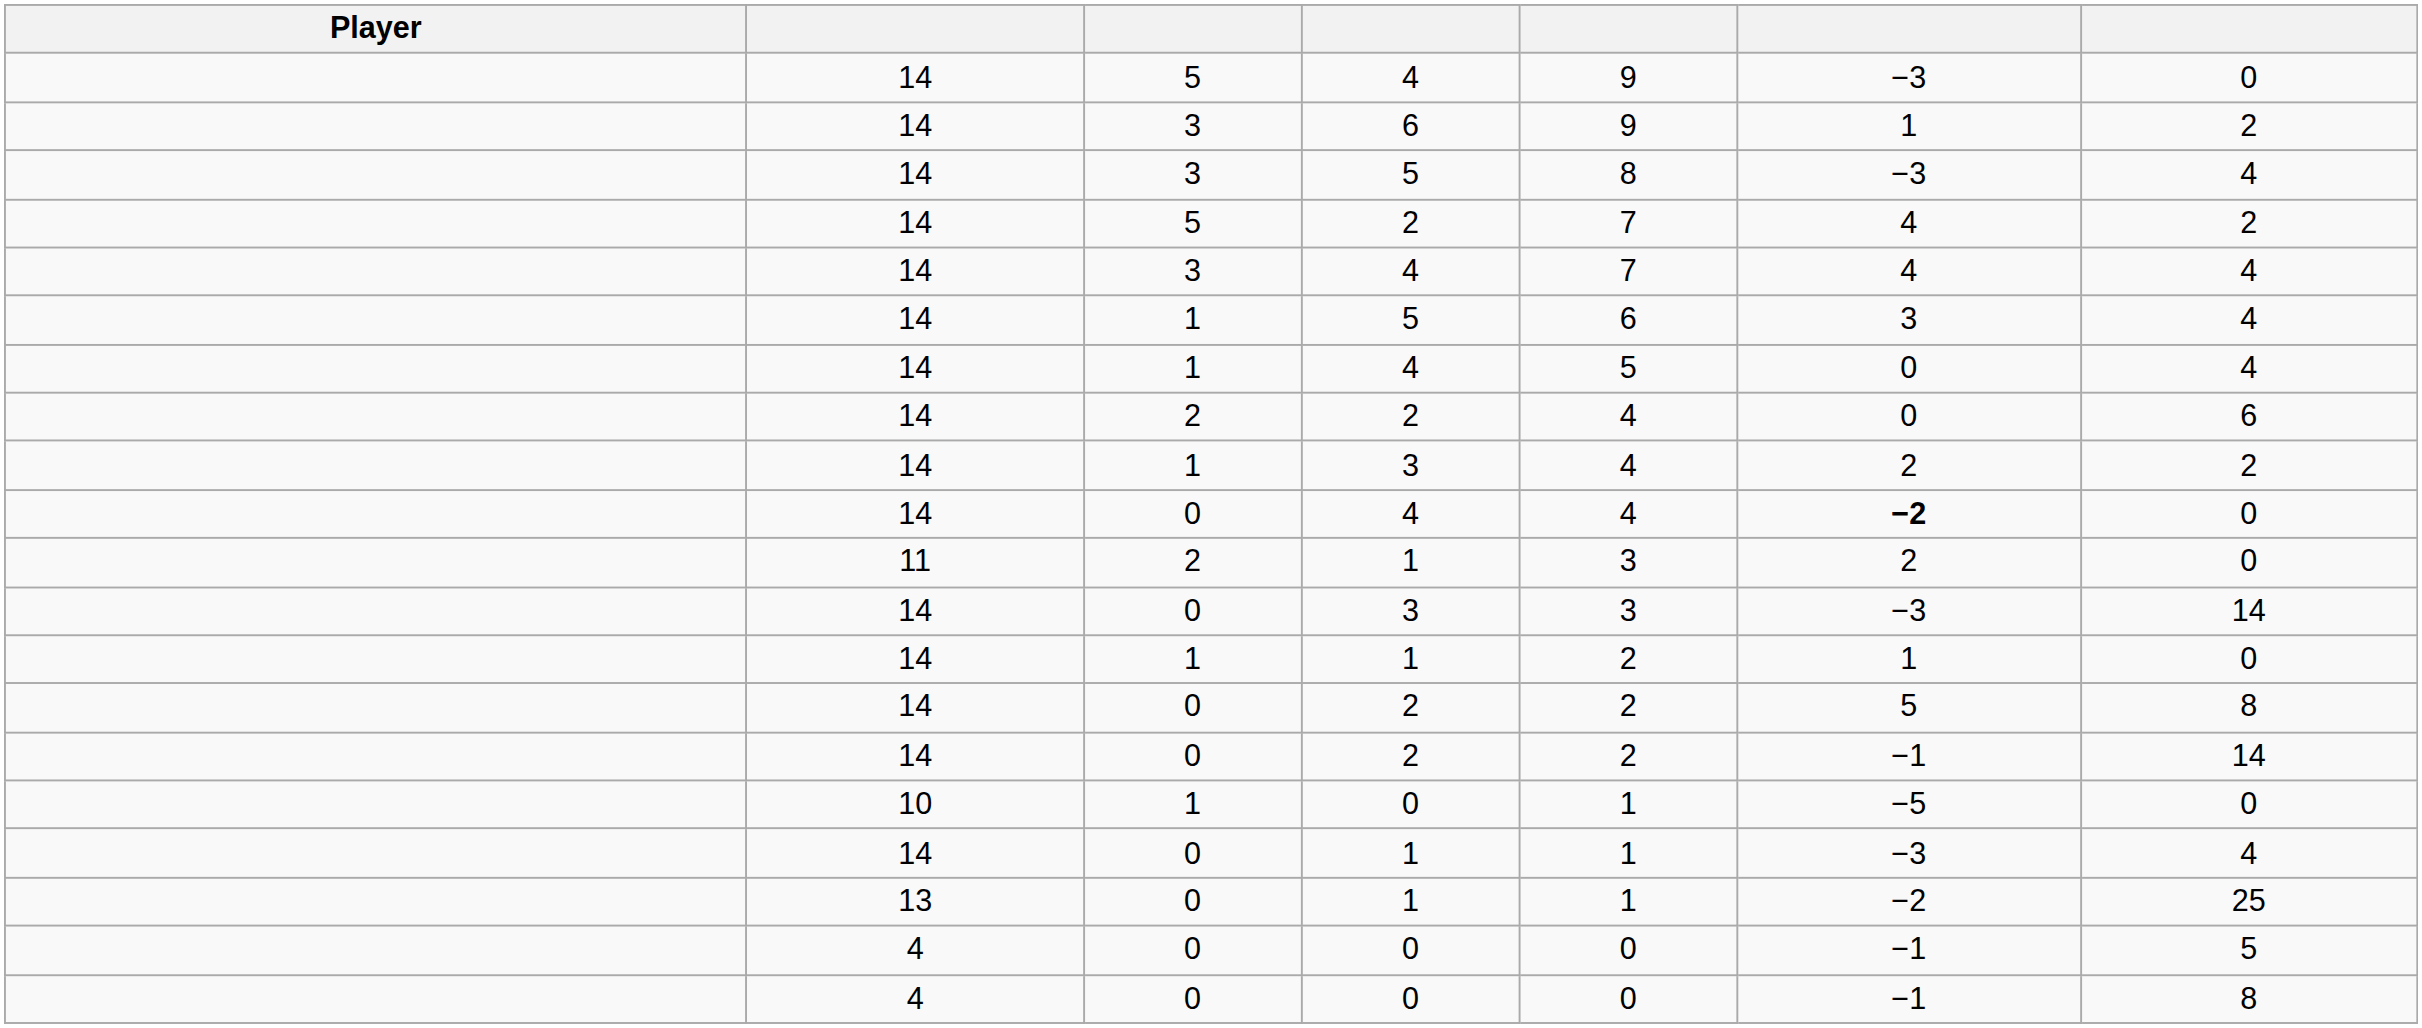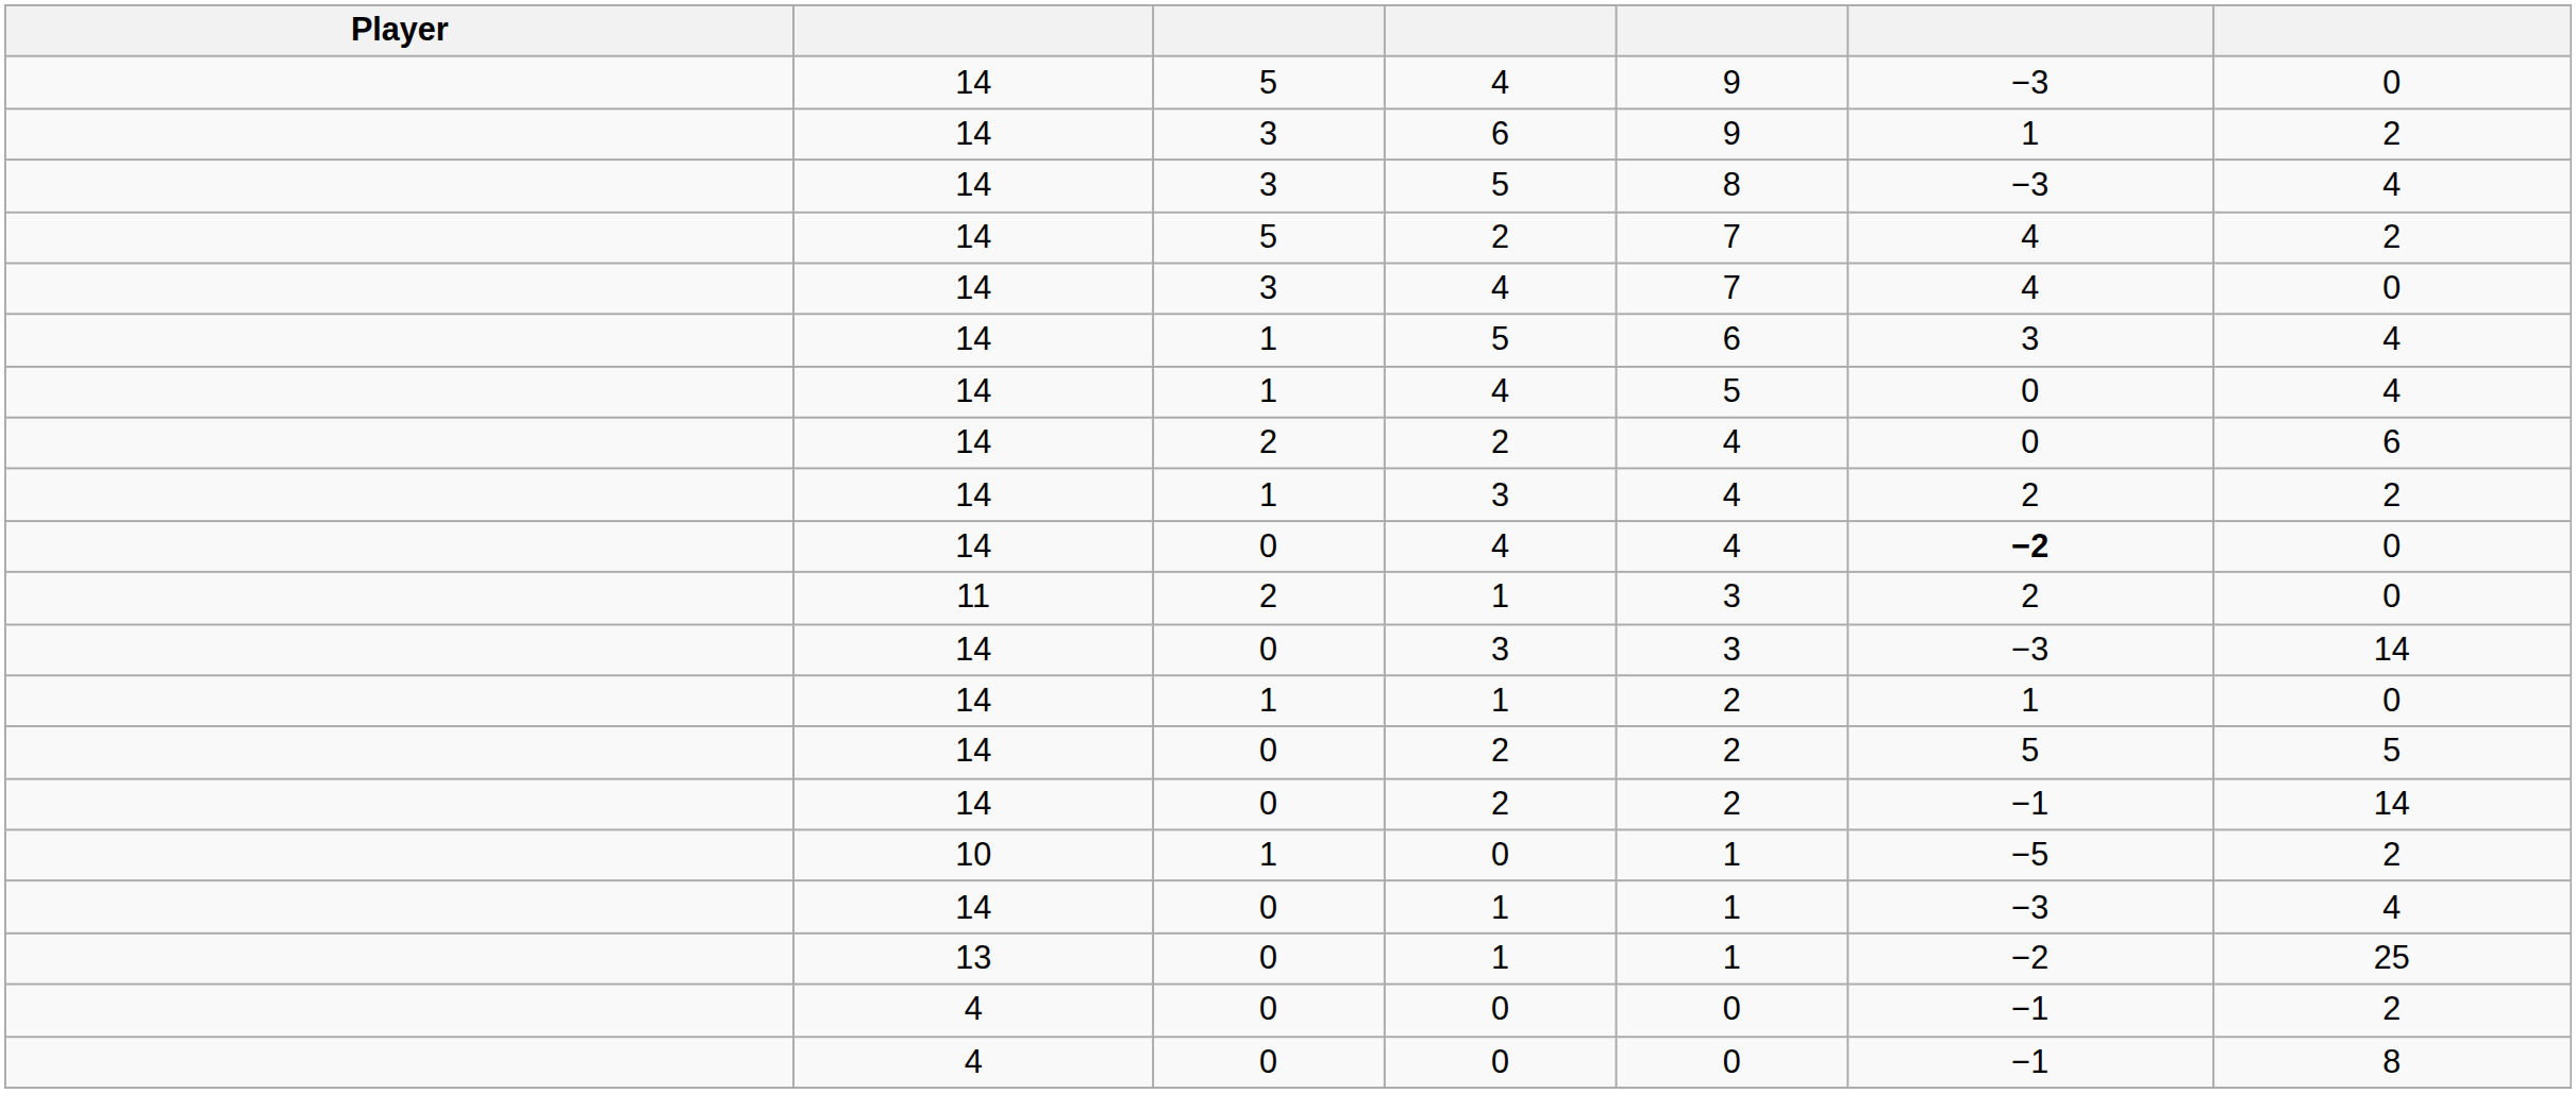row 6 | column 7: 4 -> 0
row 15 | column 7: 8 -> 5
row 17 | column 7: 0 -> 2
row 20 | column 7: 5 -> 2
